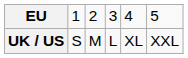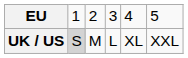UK / US | column 2: no background -> lightgrey background
